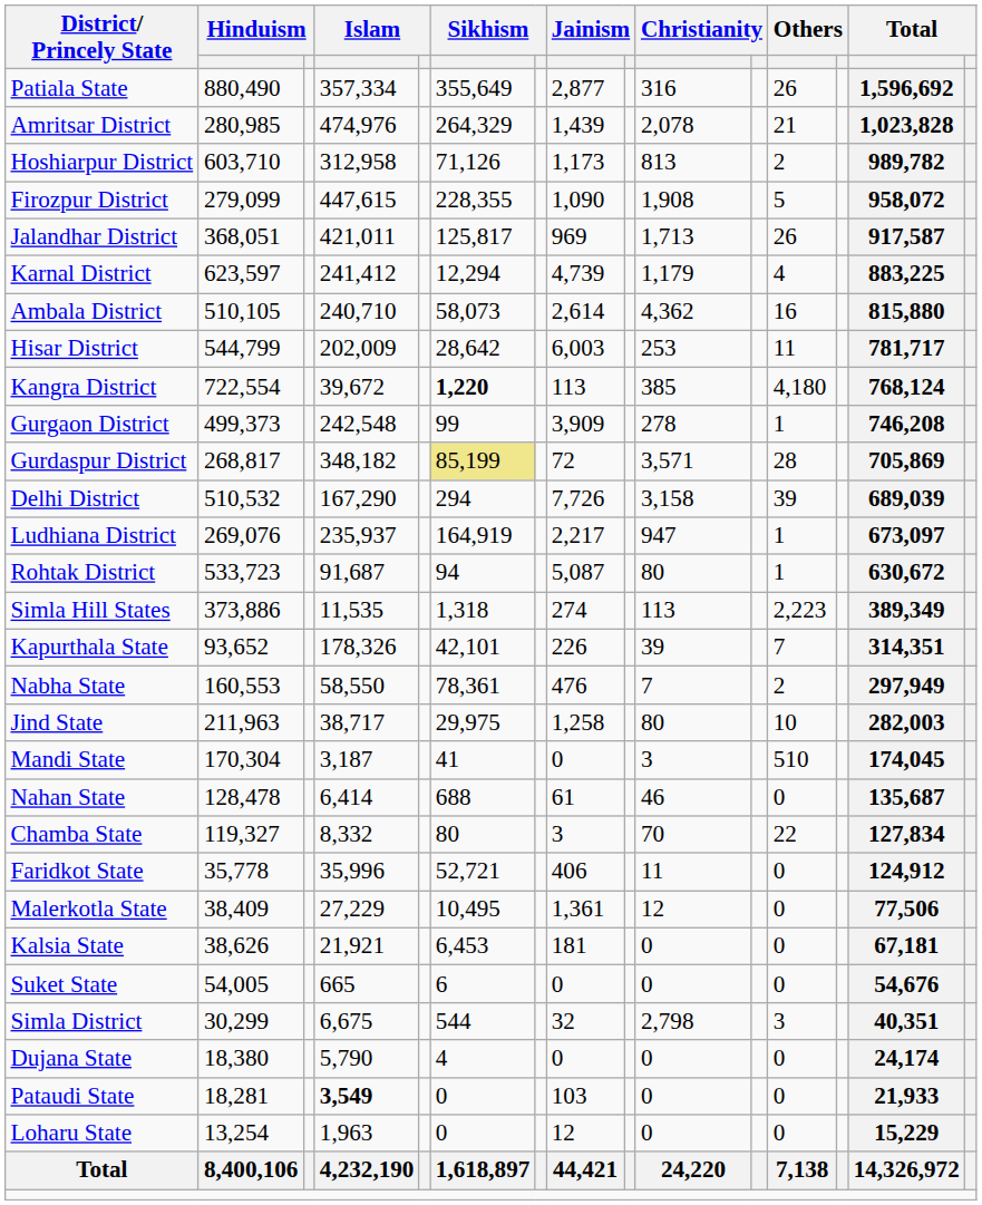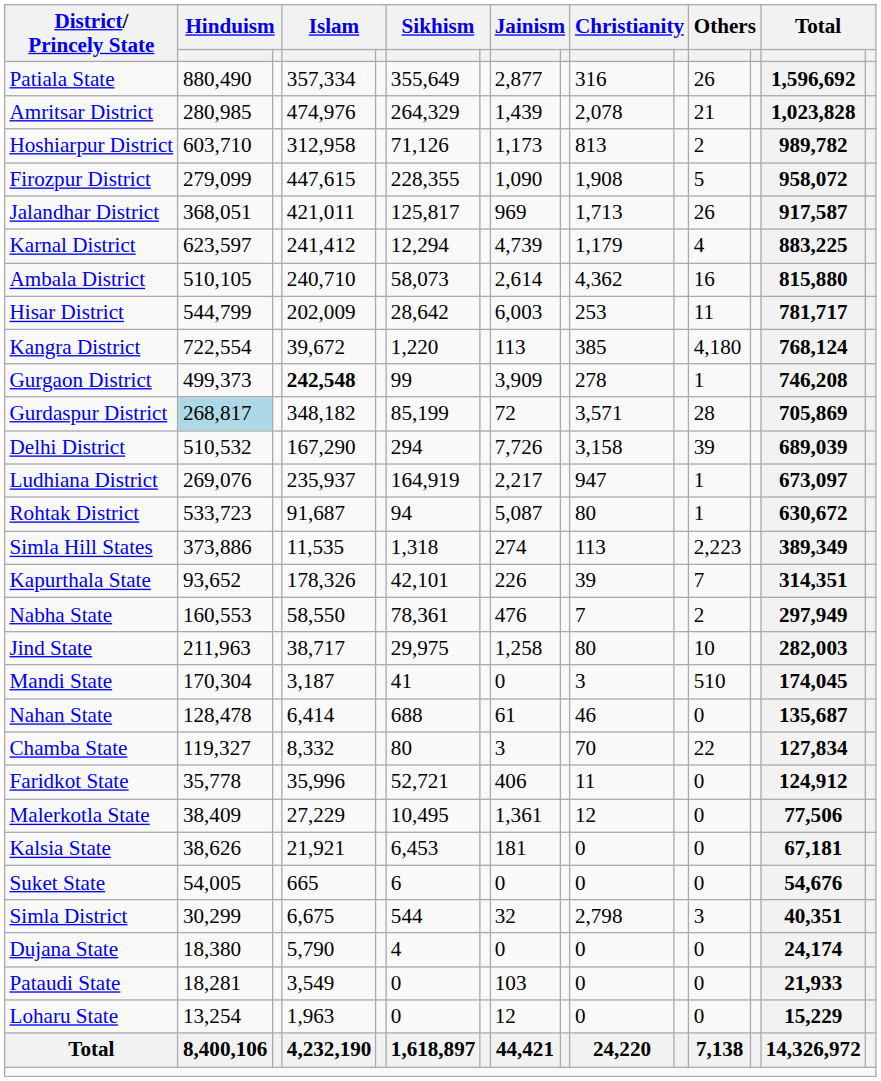Kangra District | column 6: bold -> normal
Gurgaon District | column 4: normal -> bold
Gurdaspur District | column 2: no background -> lightblue background
Gurdaspur District | column 6: khaki background -> no background
Pataudi State | column 4: bold -> normal
